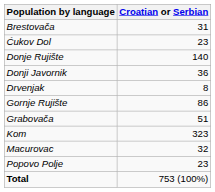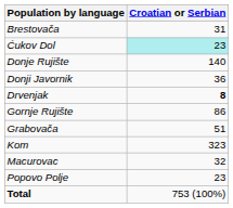Ćukov Dol | Croatian or Serbian: no background -> paleturquoise background
Drvenjak | Croatian or Serbian: normal -> bold
